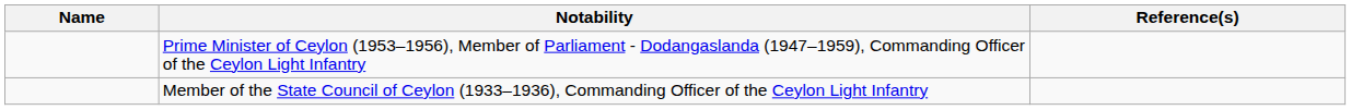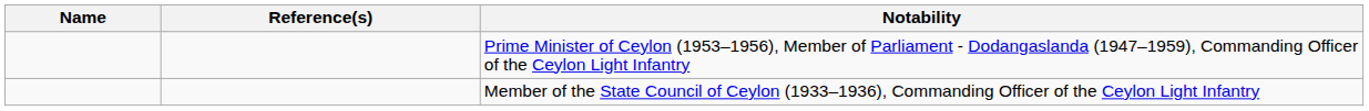columns swapped: Notability <-> Reference(s)
